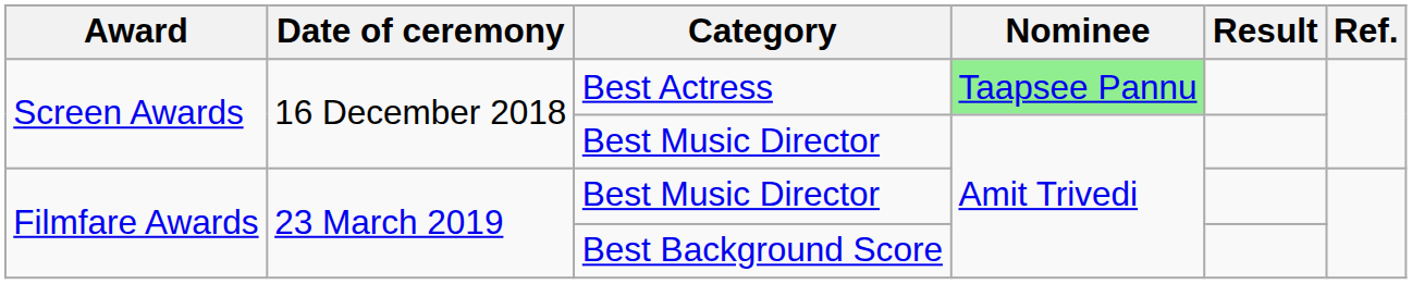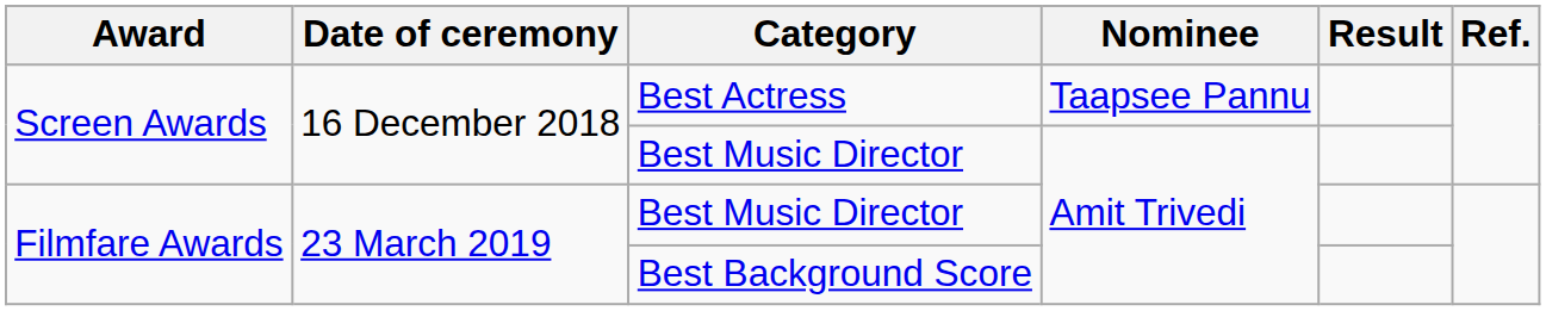Best Actress | Nominee: lightgreen background -> no background
